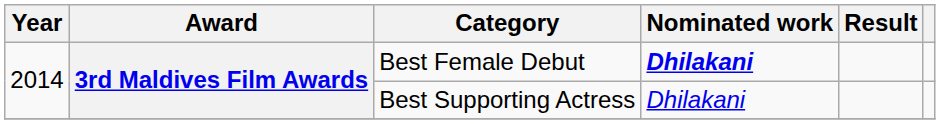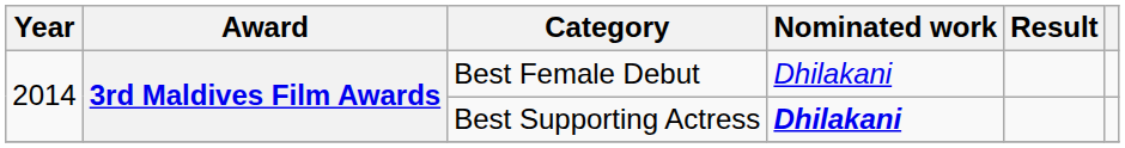Best Female Debut | Nominated work: bold -> normal
Best Supporting Actress | Nominated work: normal -> bold
